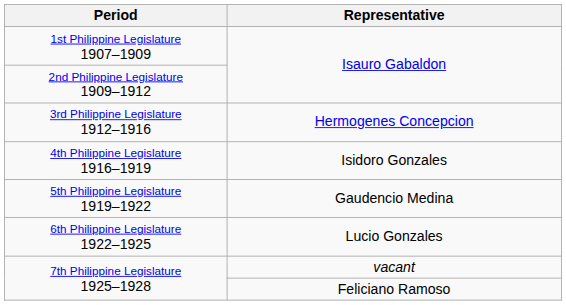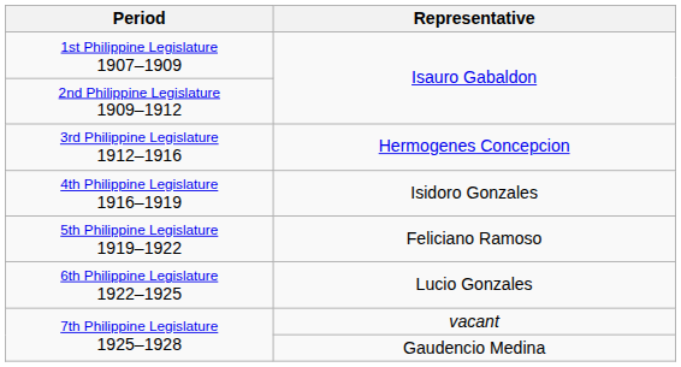row 6 | Representative: Gaudencio Medina -> Feliciano Ramoso
row 9 | Representative: Feliciano Ramoso -> Gaudencio Medina
